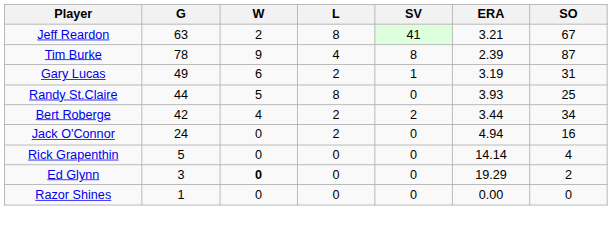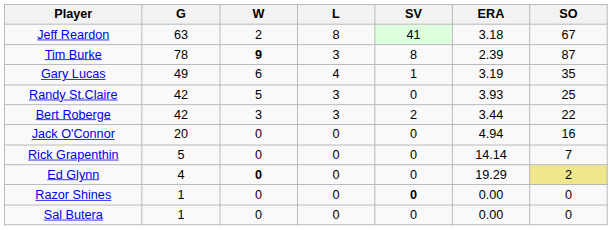Jeff Reardon | ERA: 3.21 -> 3.18
Tim Burke | W: normal -> bold
Tim Burke | L: 4 -> 3
Gary Lucas | L: 2 -> 4
Gary Lucas | SO: 31 -> 35
Randy St.Claire | G: 44 -> 42
Randy St.Claire | L: 8 -> 3
Bert Roberge | W: 4 -> 3
Bert Roberge | L: 2 -> 3
Bert Roberge | SO: 34 -> 22
Jack O'Connor | G: 24 -> 20
Jack O'Connor | L: 2 -> 0
Rick Grapenthin | SO: 4 -> 7
Ed Glynn | G: 3 -> 4
Ed Glynn | SO: no background -> khaki background
Razor Shines | SV: normal -> bold
+ row: Sal Butera | 1 | 0 | 0 | 0 | 0.00 | 0
